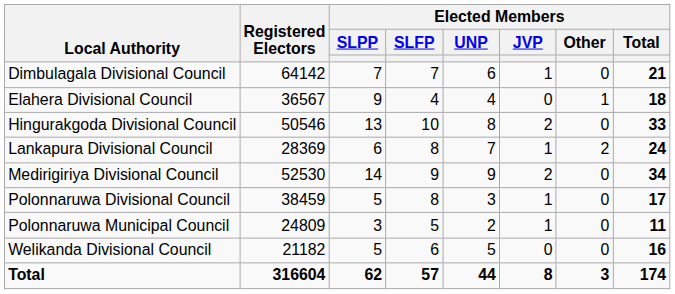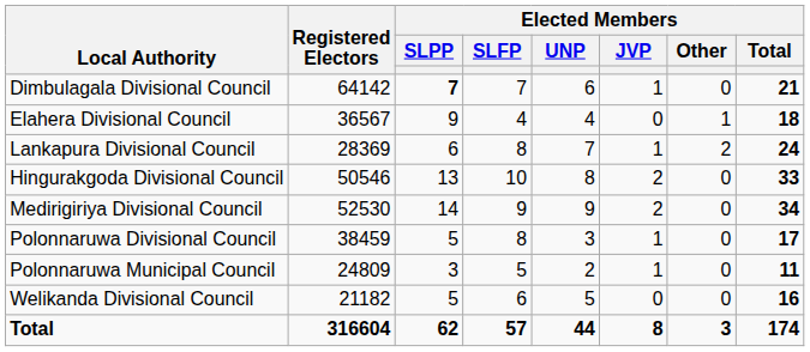Dimbulagala Divisional Council | Elected Members / SLPP: normal -> bold
rows swapped: Hingurakgoda Divisional Council <-> Lankapura Divisional Council
